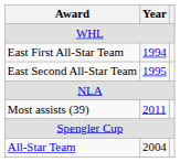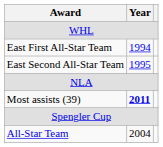Most assists (39) | Year: normal -> bold
